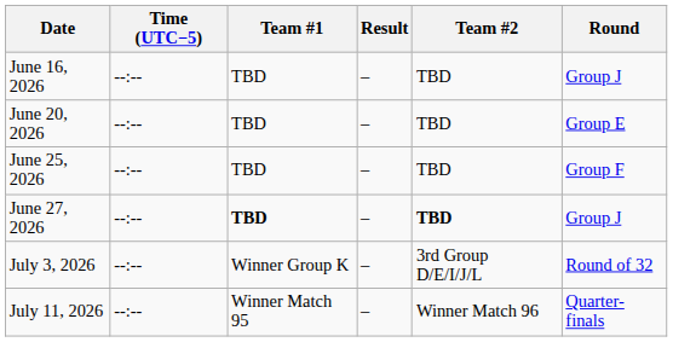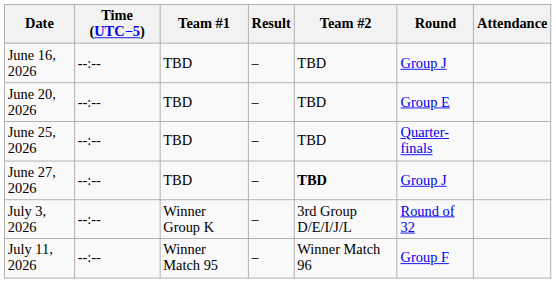+ column: Attendance
June 25, 2026 | Round: Group F -> Quarter-finals
June 27, 2026 | Team #1: bold -> normal
July 11, 2026 | Round: Quarter-finals -> Group F
